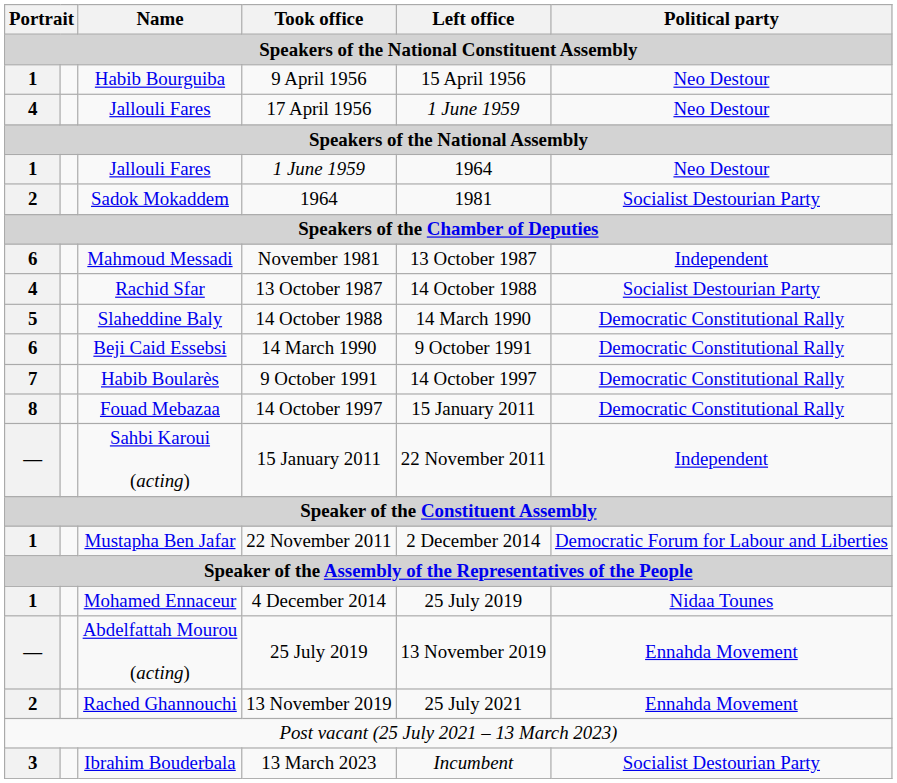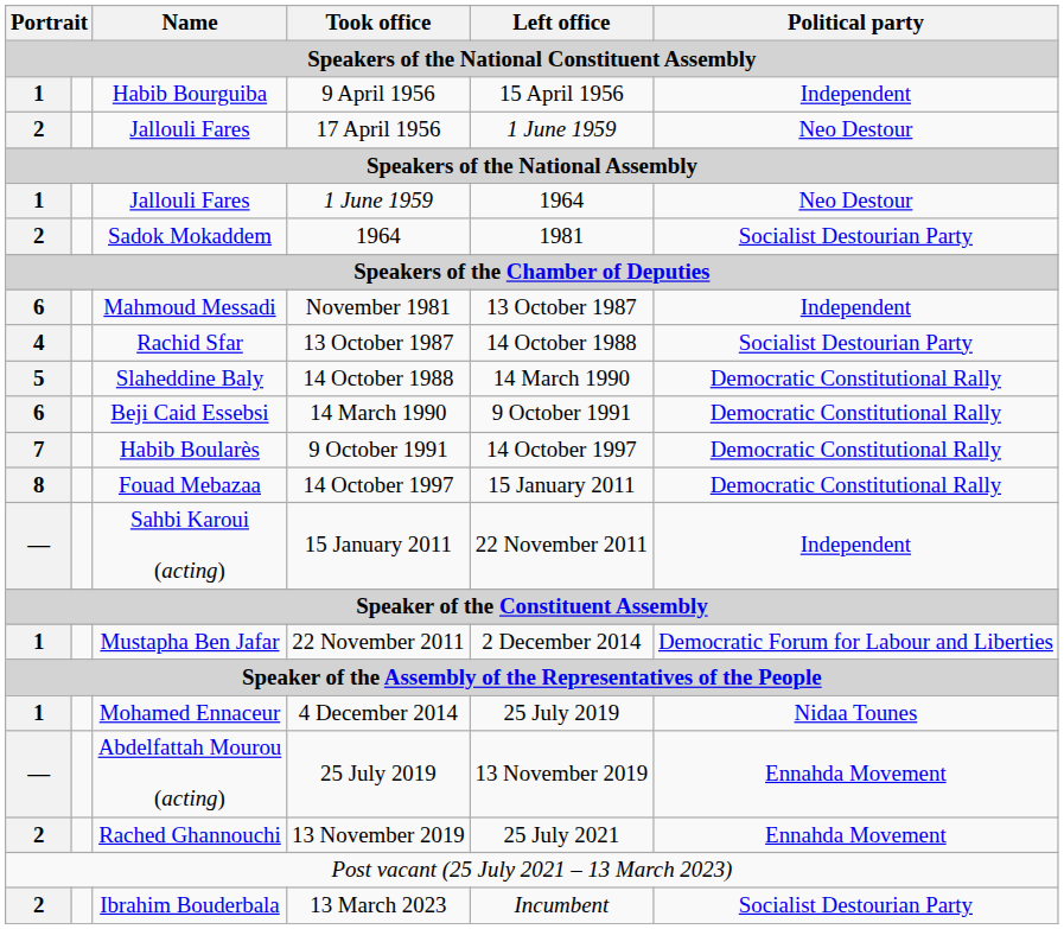9 April 1956 | Political party: Neo Destour -> Independent
17 April 1956 | column 1: 4 -> 2
13 March 2023 | column 1: 3 -> 2
